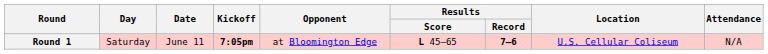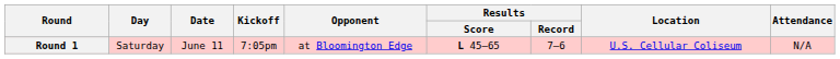Round 1 | Kickoff: bold -> normal
Round 1 | Results / Record: bold -> normal
